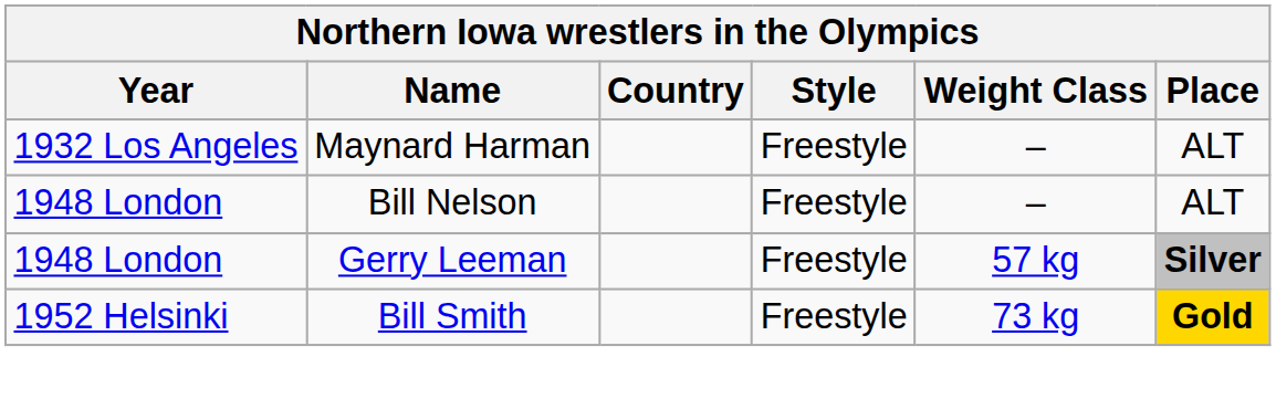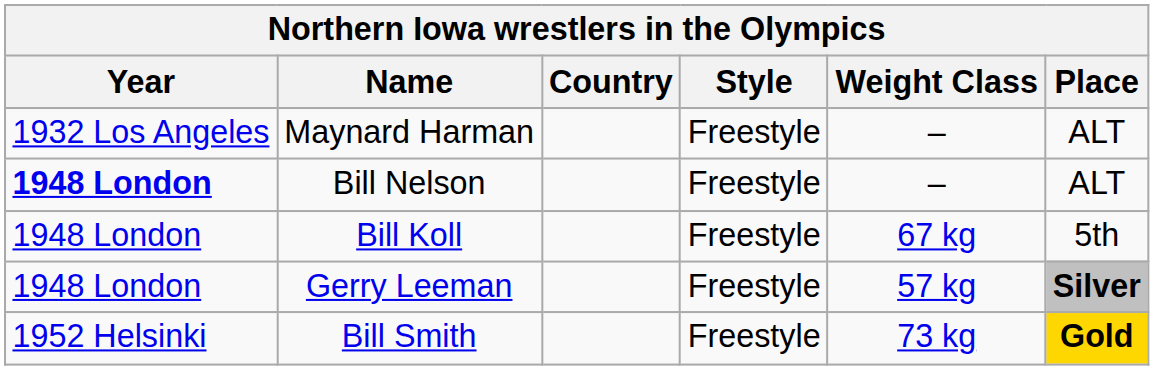Bill Nelson | Year: normal -> bold
+ row: 1948 London | Bill Koll | Freestyle | 67 kg | 5th
